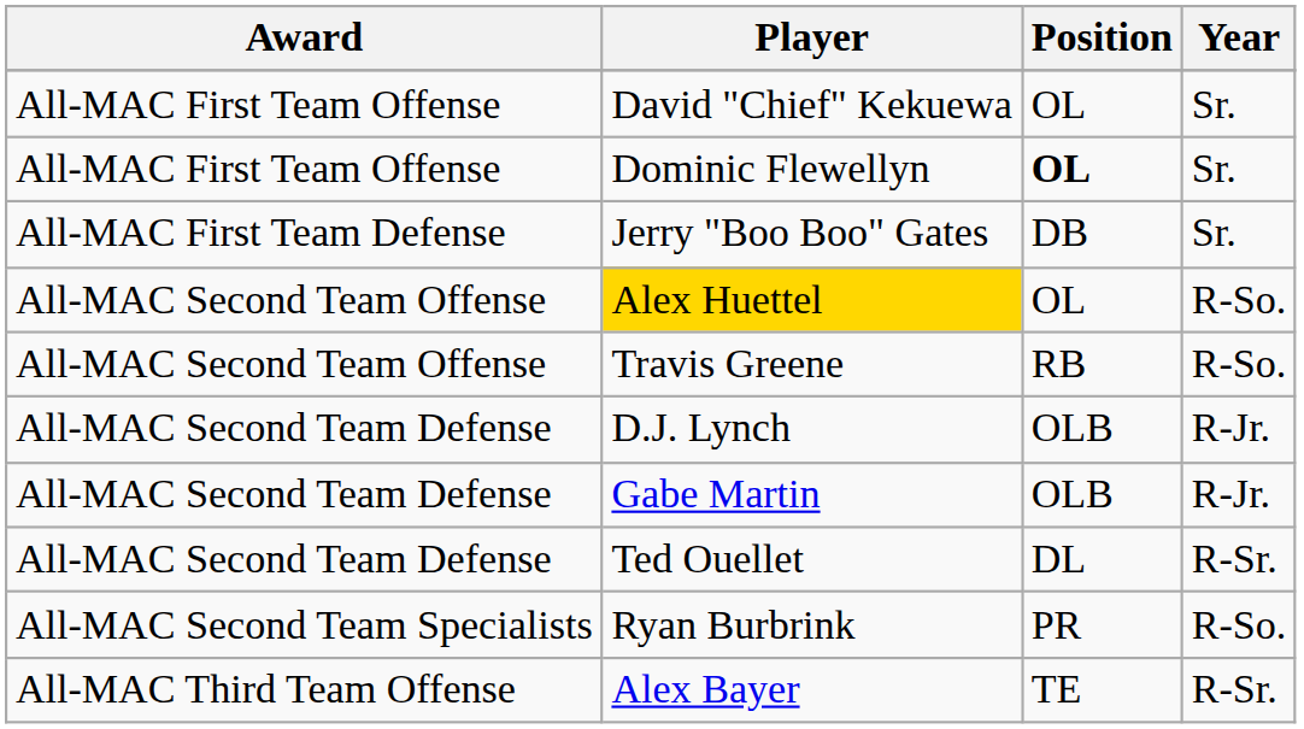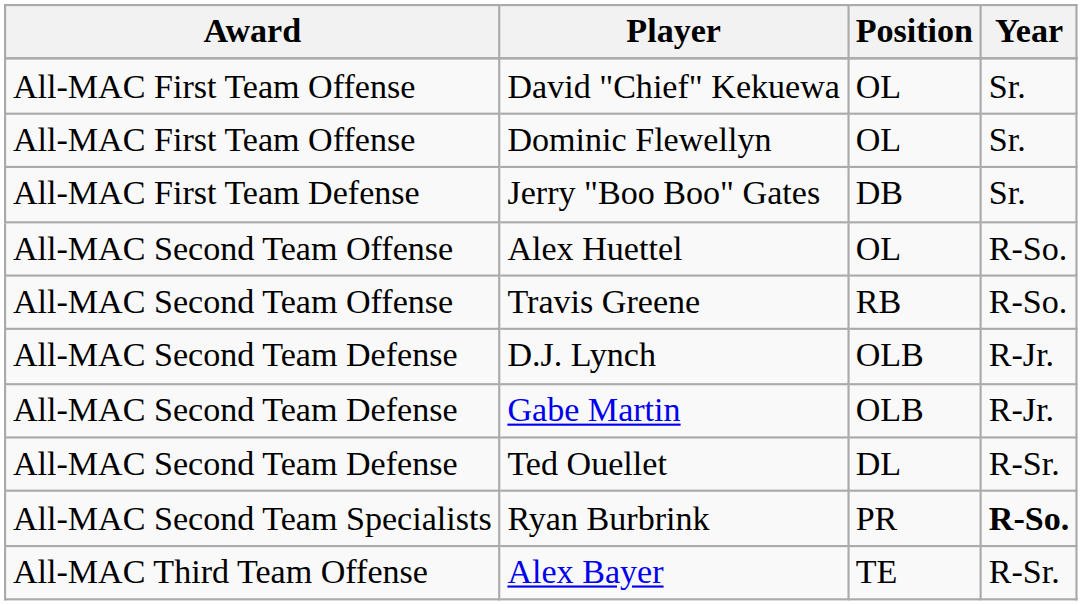row 3 | Position: bold -> normal
row 5 | Player: gold background -> no background
row 10 | Year: normal -> bold
